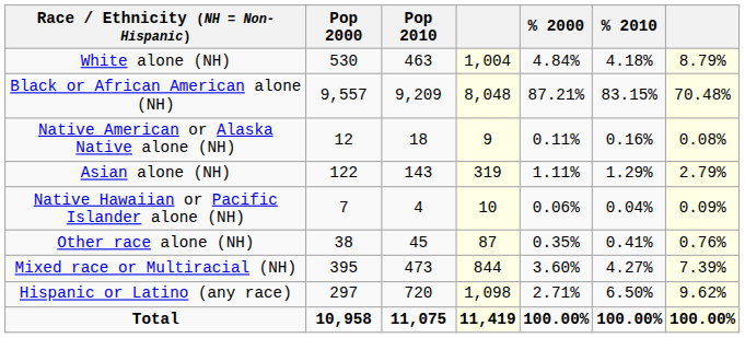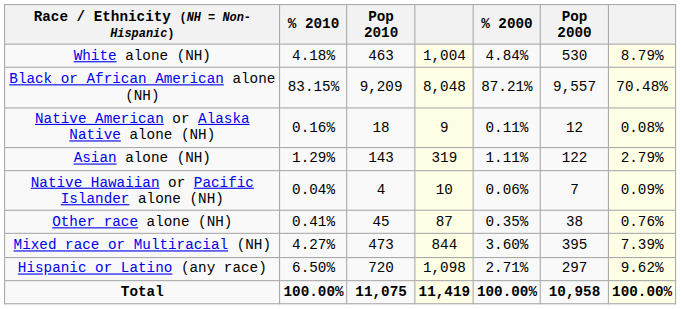columns swapped: Pop 2000 <-> % 2010
